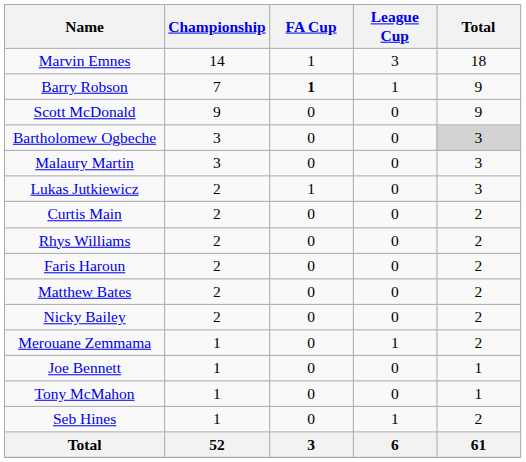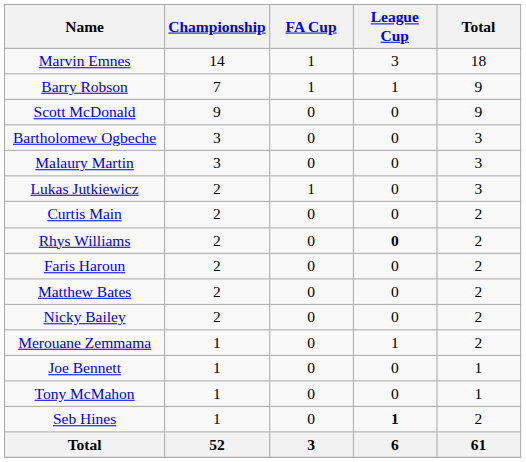Barry Robson | FA Cup: bold -> normal
Bartholomew Ogbeche | Total: lightgrey background -> no background
Rhys Williams | League Cup: normal -> bold
Seb Hines | League Cup: normal -> bold
